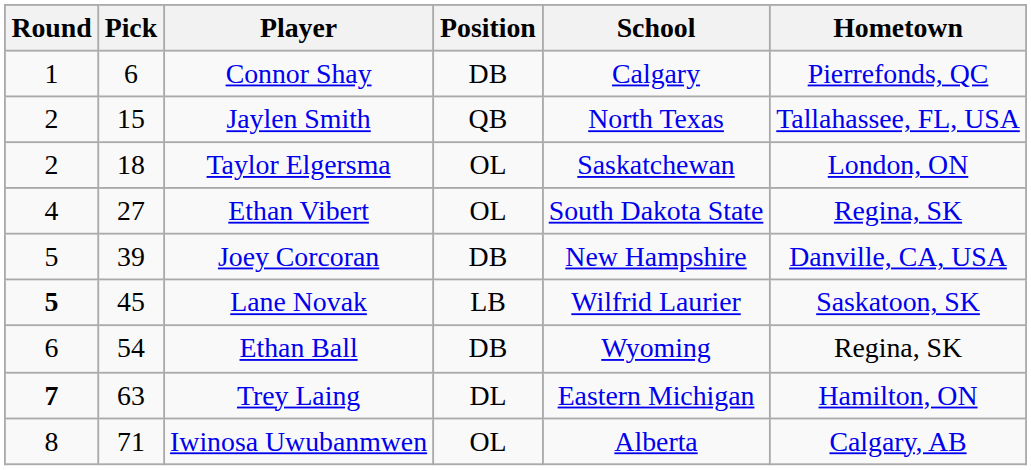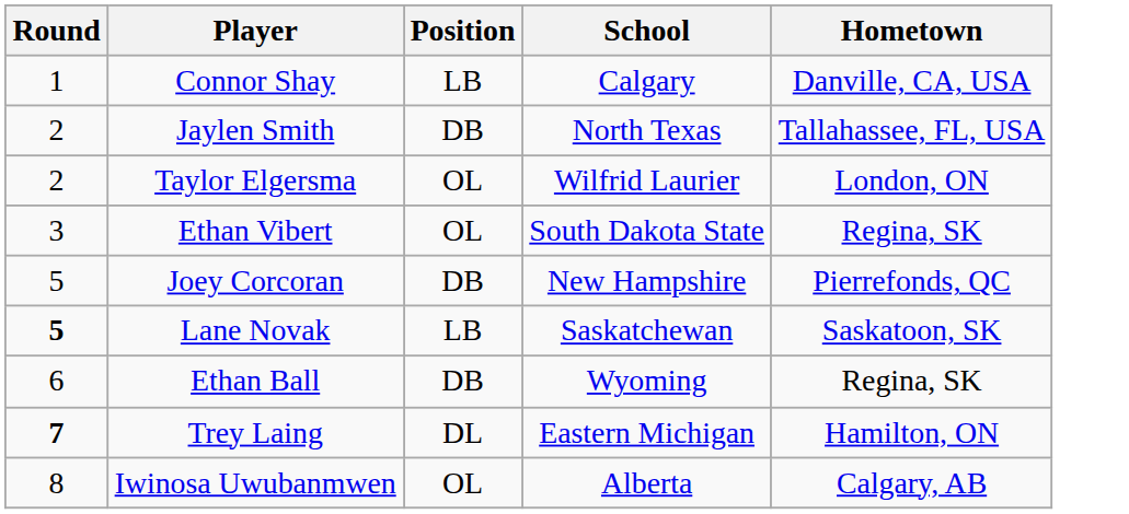- column: Pick | 6 | 15 | 18 | 27 | 39 | 45 | 54 | 63 | 71
Connor Shay | Position: DB -> LB
Connor Shay | Hometown: Pierrefonds, QC -> Danville, CA, USA
Jaylen Smith | Position: QB -> DB
Taylor Elgersma | School: Saskatchewan -> Wilfrid Laurier
Ethan Vibert | Round: 4 -> 3
Joey Corcoran | Hometown: Danville, CA, USA -> Pierrefonds, QC
Lane Novak | School: Wilfrid Laurier -> Saskatchewan
